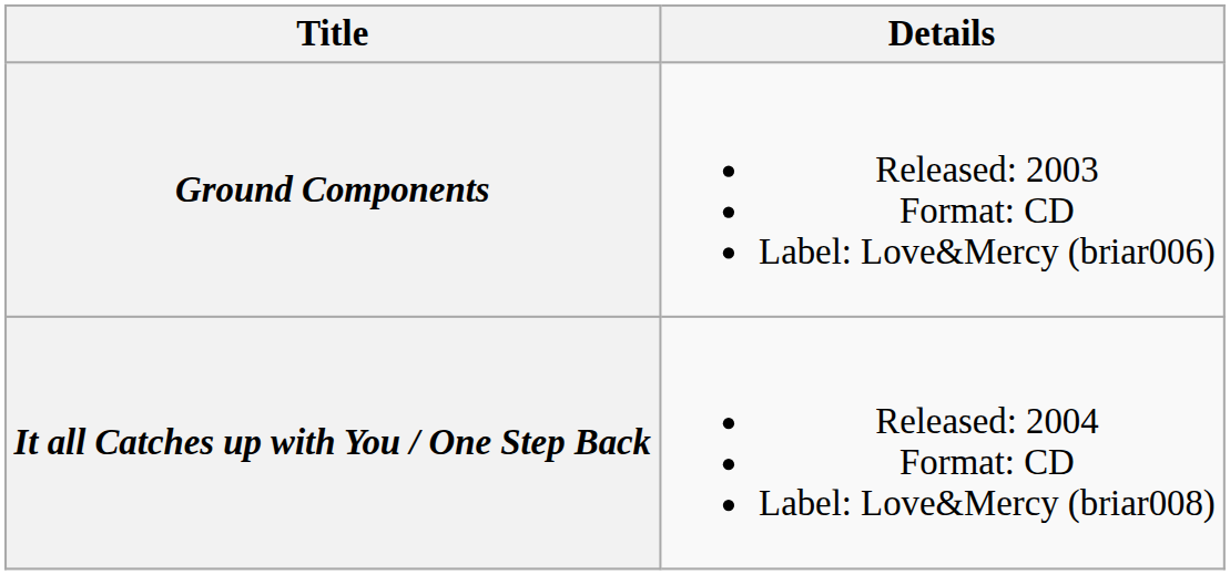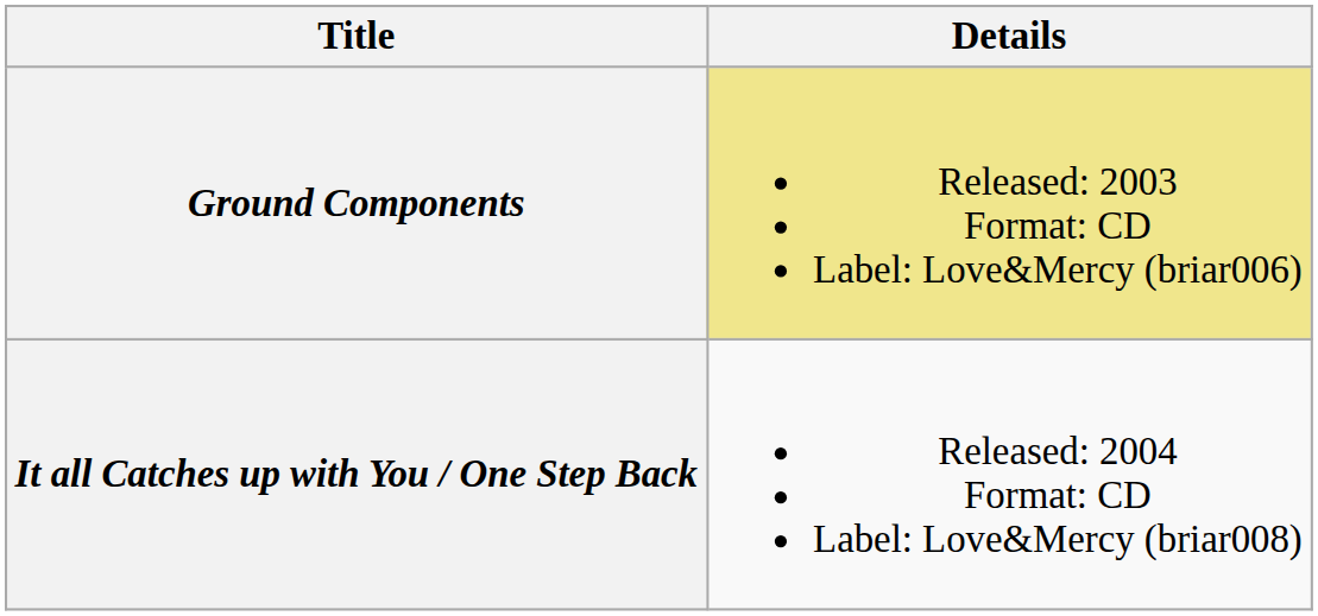Ground Components | Details: no background -> khaki background
